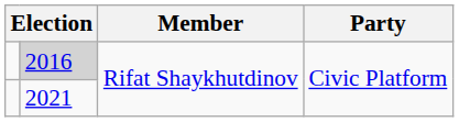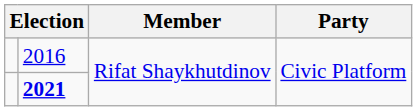2016 | column 2: lightgrey background -> no background
2021 | column 2: normal -> bold
